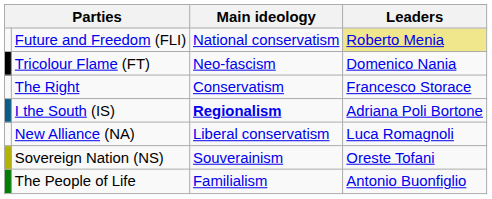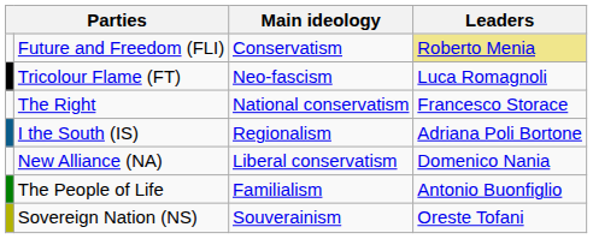Future and Freedom (FLI) | Main ideology: National conservatism -> Conservatism
Tricolour Flame (FT) | Leaders: Domenico Nania -> Luca Romagnoli
The Right | Main ideology: Conservatism -> National conservatism
I the South (IS) | Main ideology: bold -> normal
New Alliance (NA) | Leaders: Luca Romagnoli -> Domenico Nania
rows swapped: Sovereign Nation (NS) <-> The People of Life
